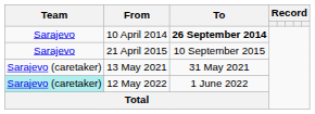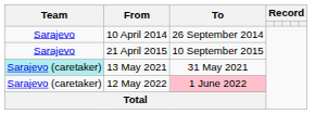10 April 2014 | To: bold -> normal
13 May 2021 | Team: no background -> paleturquoise background
12 May 2022 | Team: paleturquoise background -> no background
12 May 2022 | To: no background -> pink background
